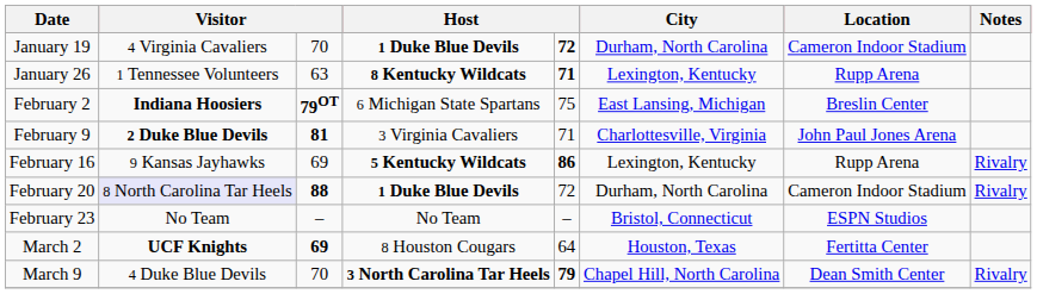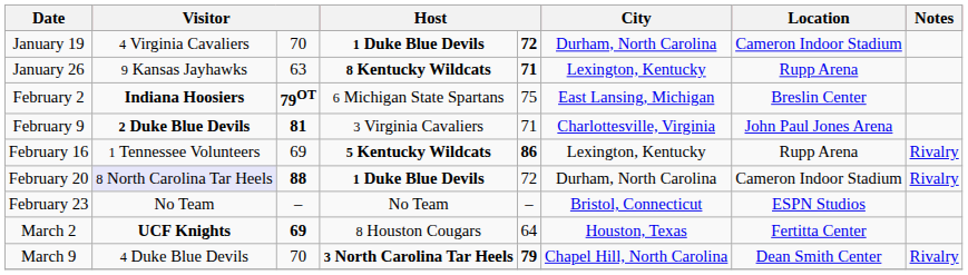January 26 | column 2: 1 Tennessee Volunteers -> 9 Kansas Jayhawks
February 16 | column 2: 9 Kansas Jayhawks -> 1 Tennessee Volunteers
